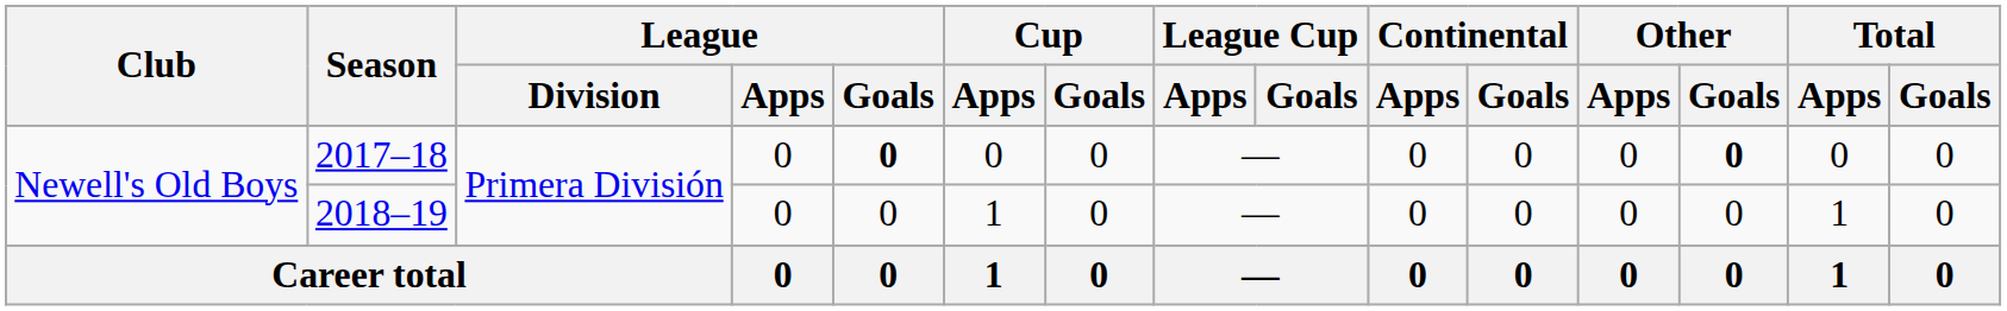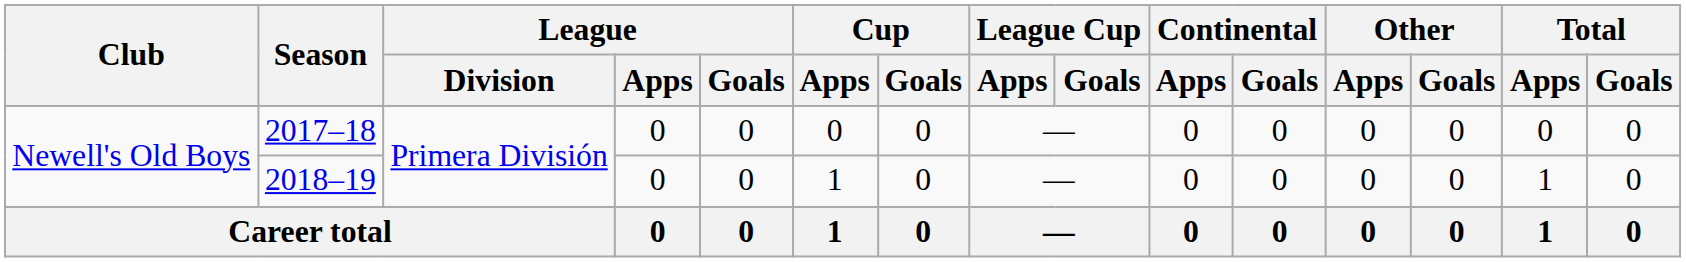2017–18 | League / Goals: bold -> normal
2017–18 | Other / Goals: bold -> normal
